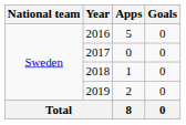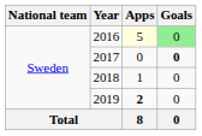2016 | Apps: no background -> lightyellow background
2016 | Goals: no background -> lightgreen background
2017 | Goals: normal -> bold
2019 | Apps: normal -> bold
